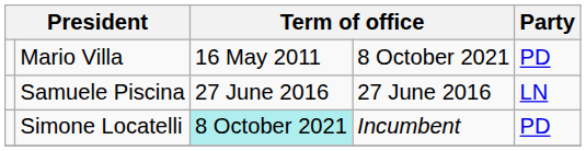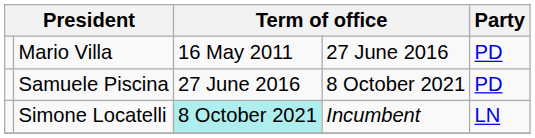Mario Villa | column 4: 8 October 2021 -> 27 June 2016
Samuele Piscina | column 4: 27 June 2016 -> 8 October 2021
Samuele Piscina | Party: LN -> PD
Simone Locatelli | Party: PD -> LN
